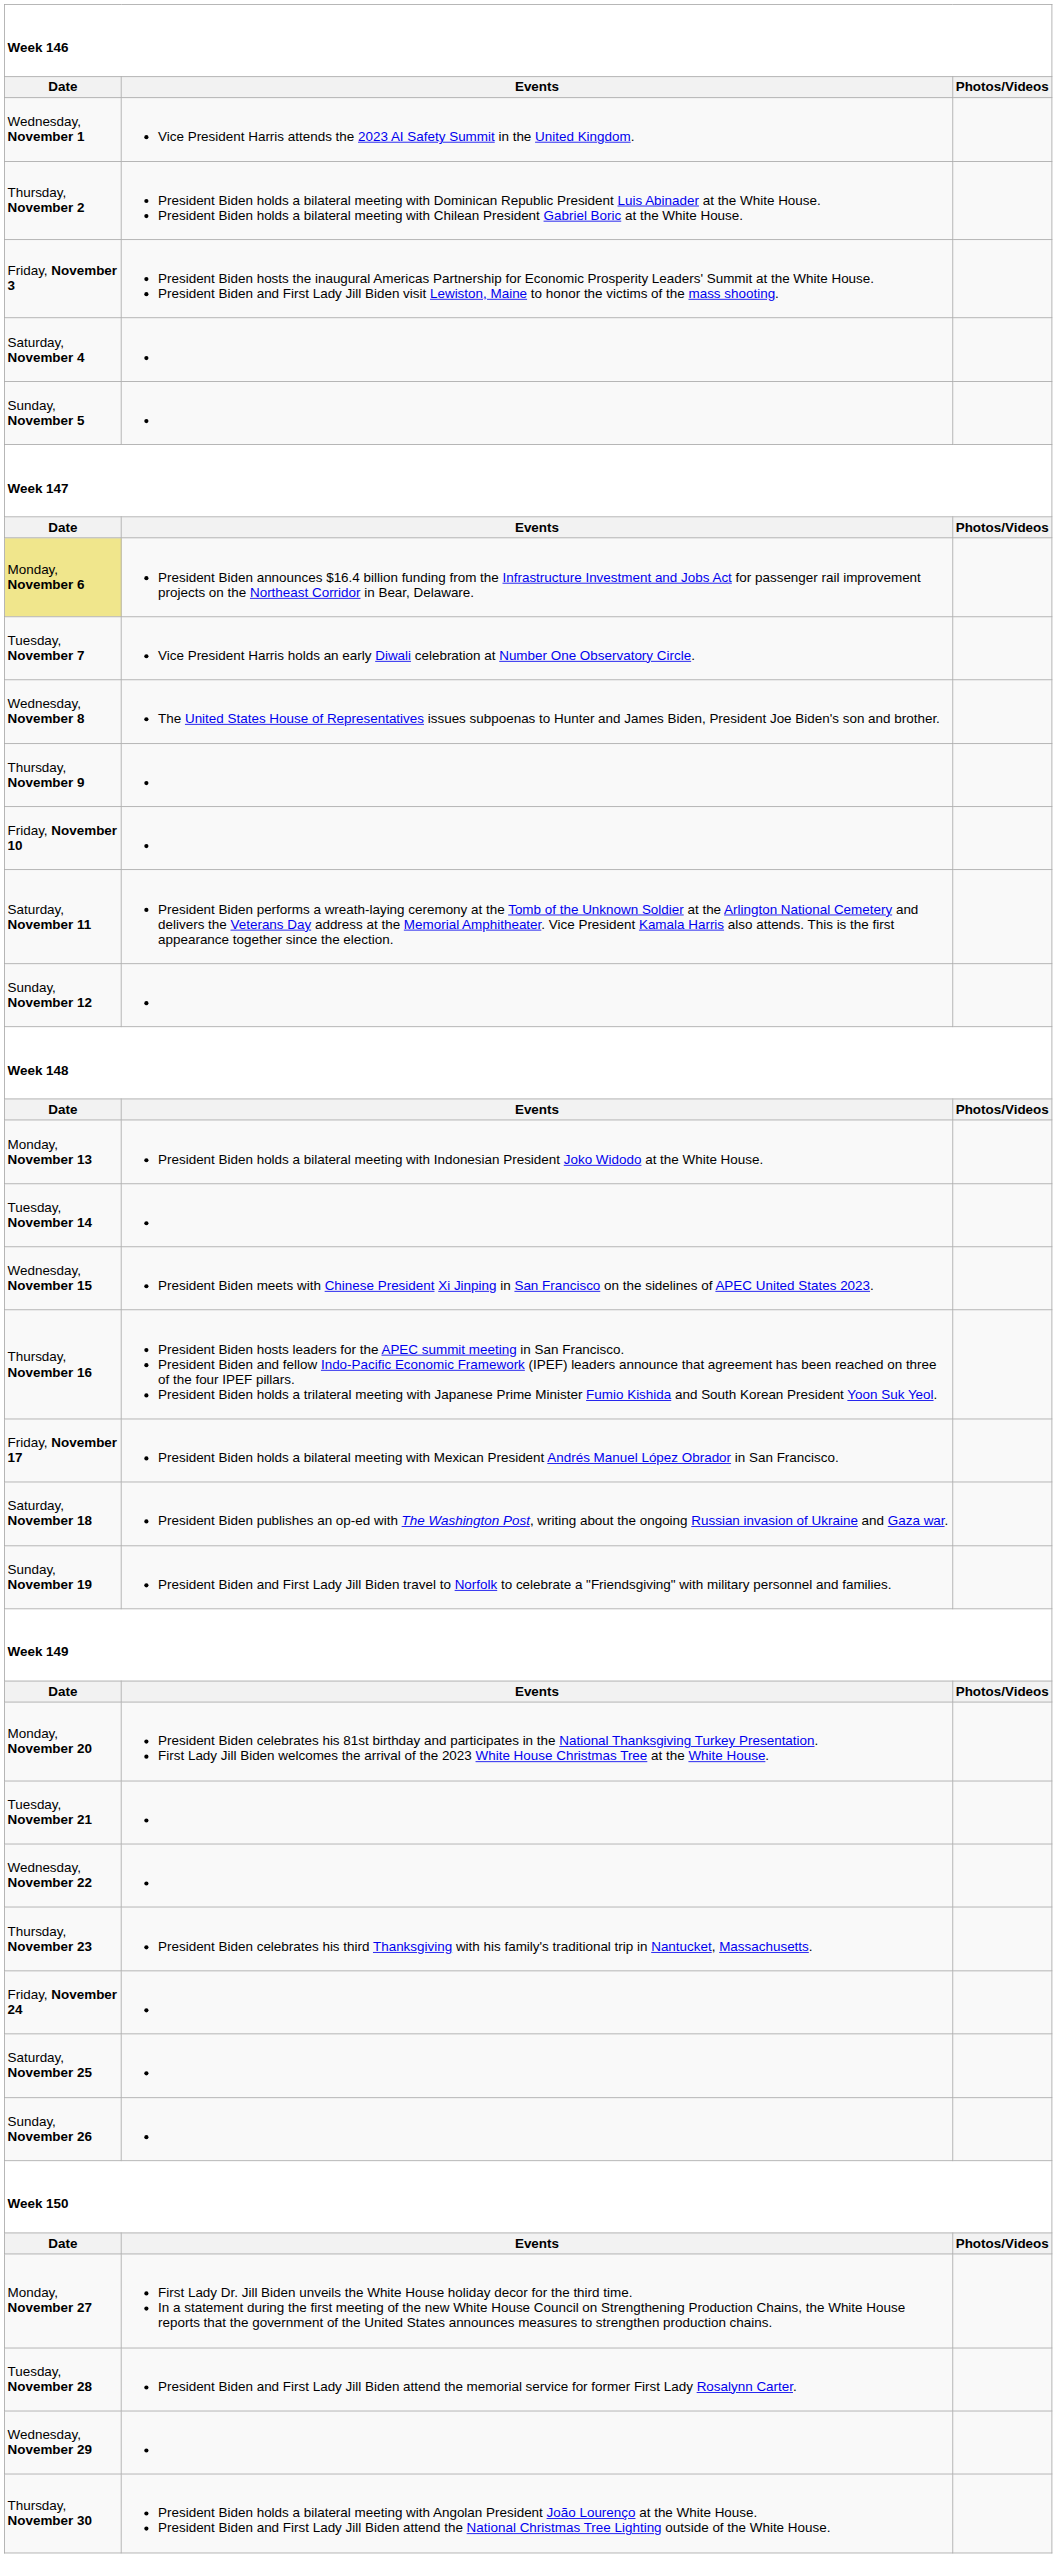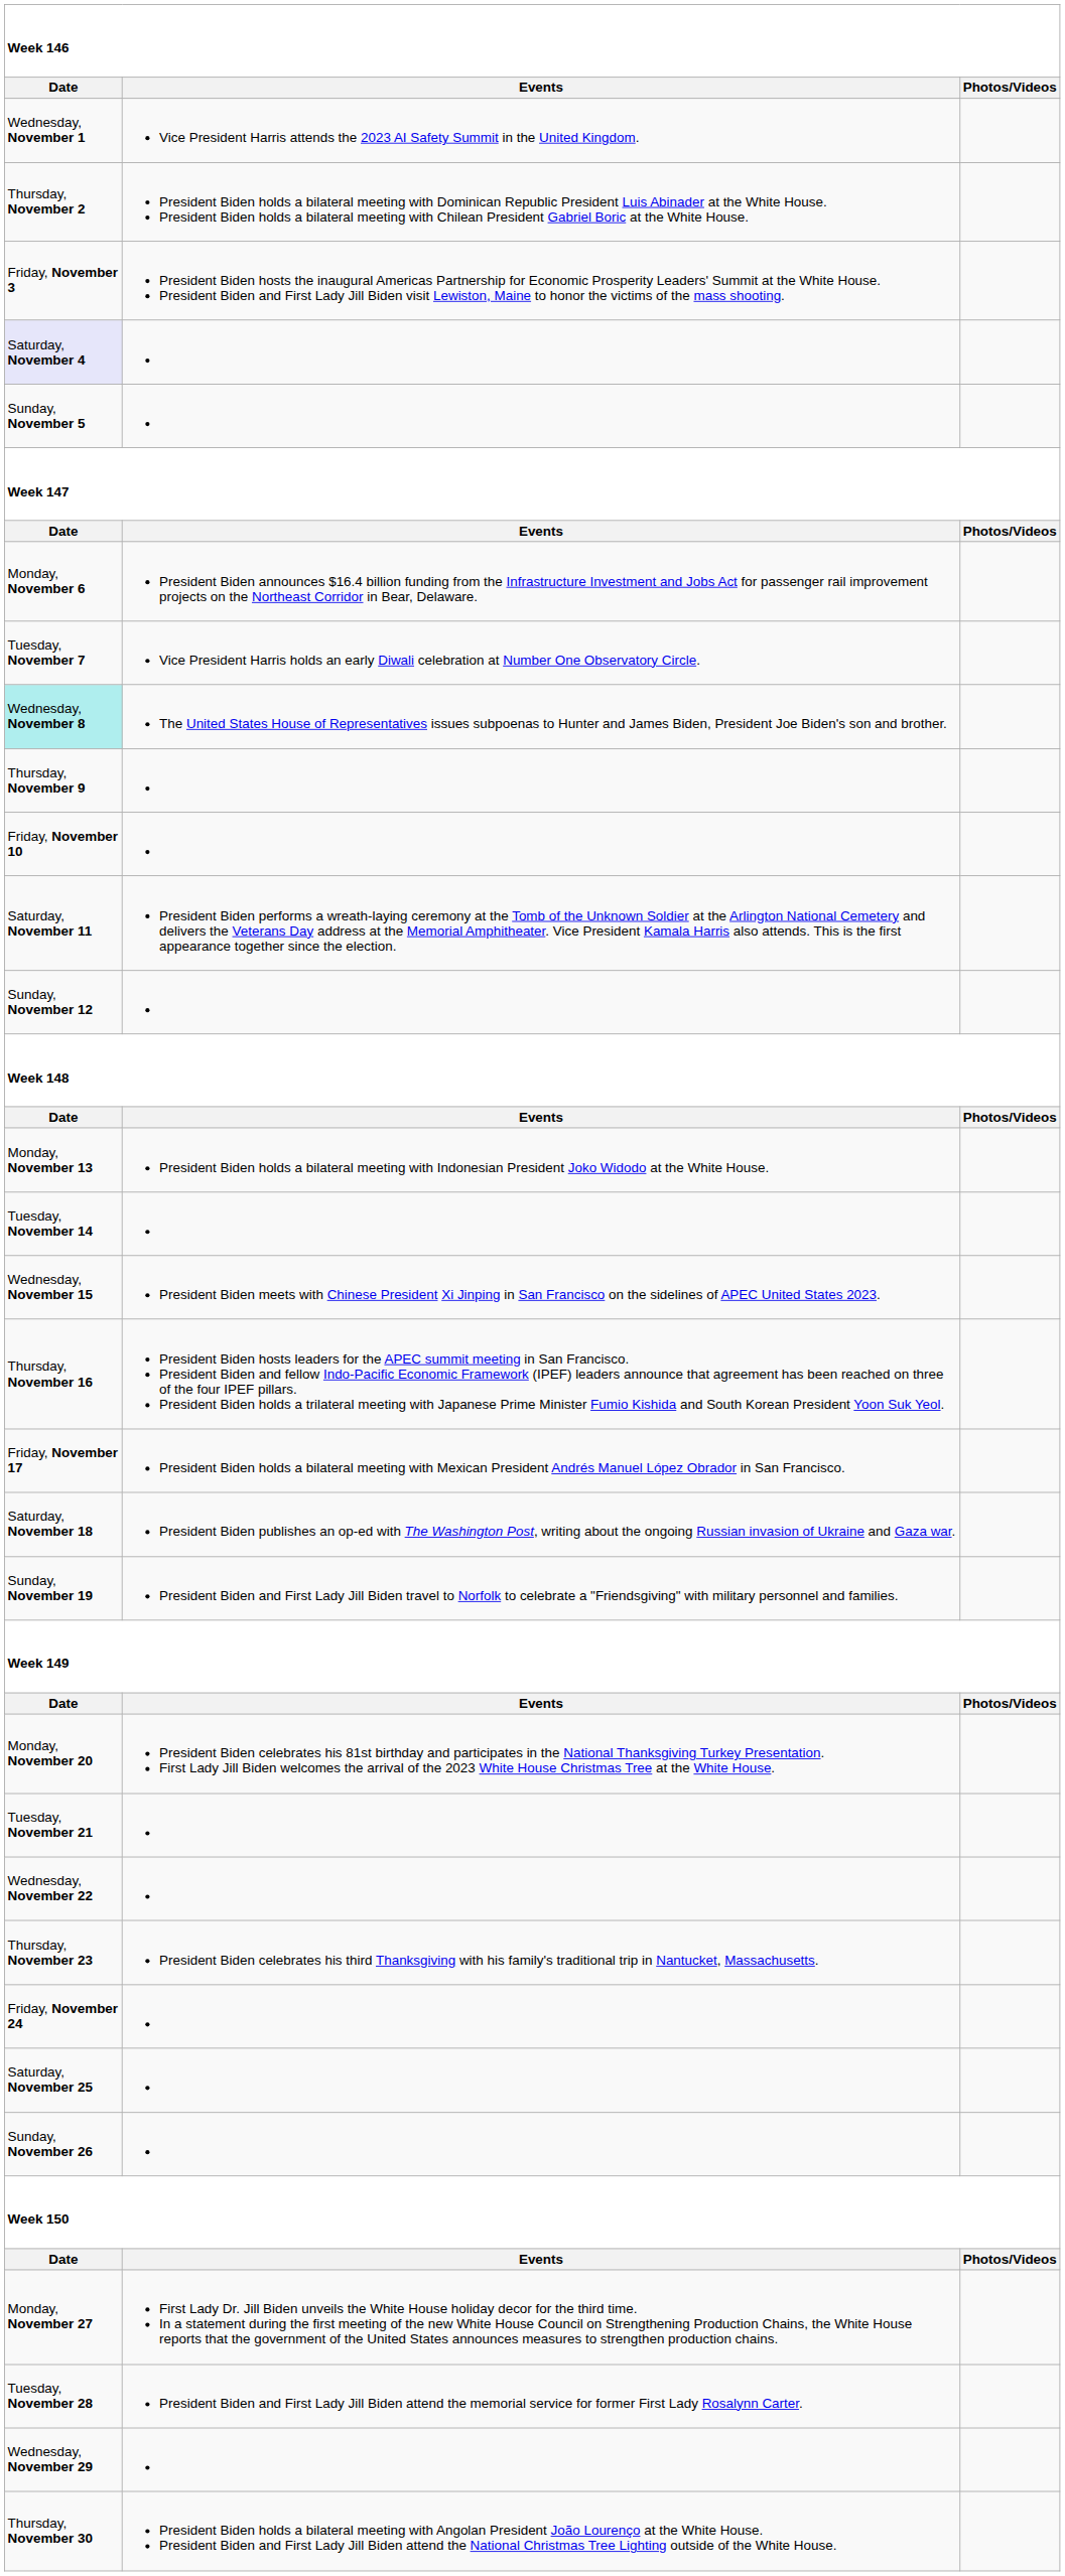Saturday, November 4 | column 1: no background -> lavender background
Monday, November 6 | column 1: khaki background -> no background
Wednesday, November 8 | column 1: no background -> paleturquoise background
